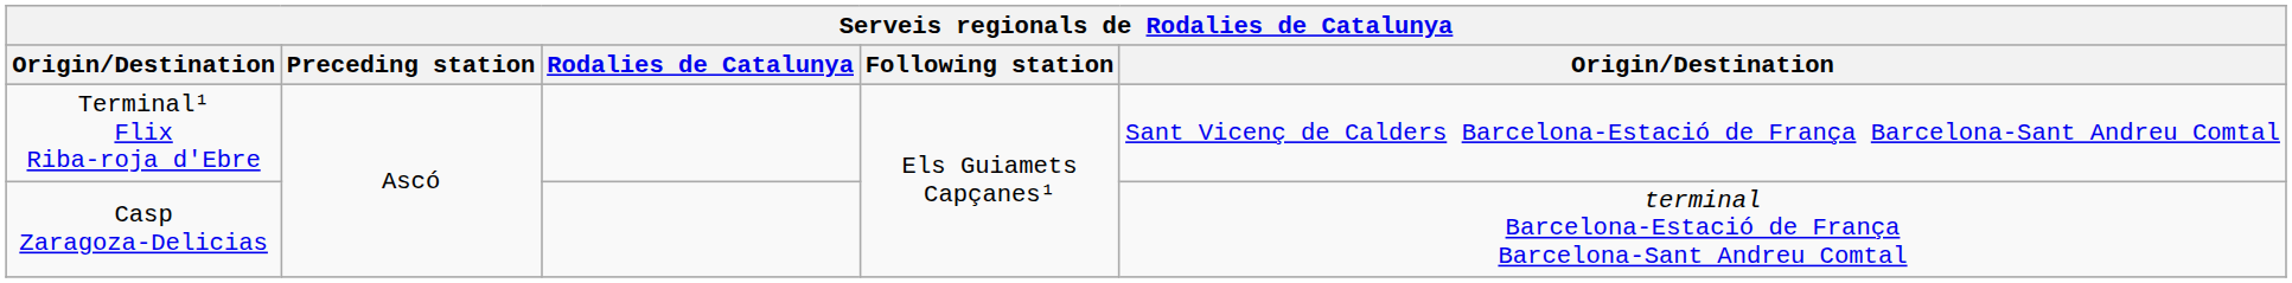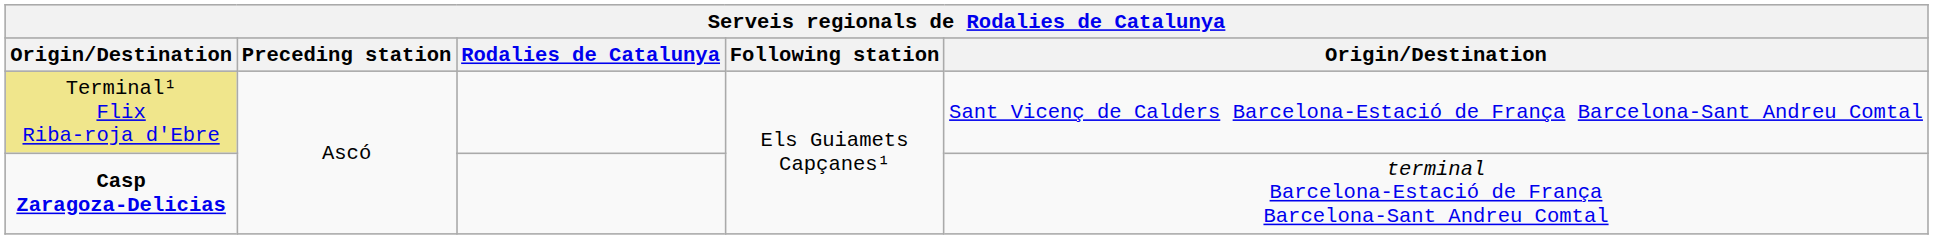Terminal¹ Flix Riba-roja d'Ebre | column 1: no background -> khaki background
Casp Zaragoza-Delicias | column 1: normal -> bold
